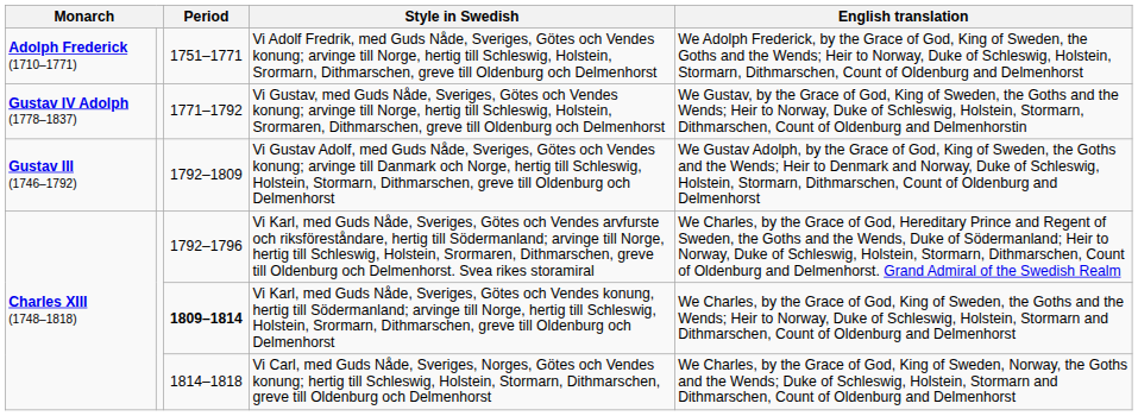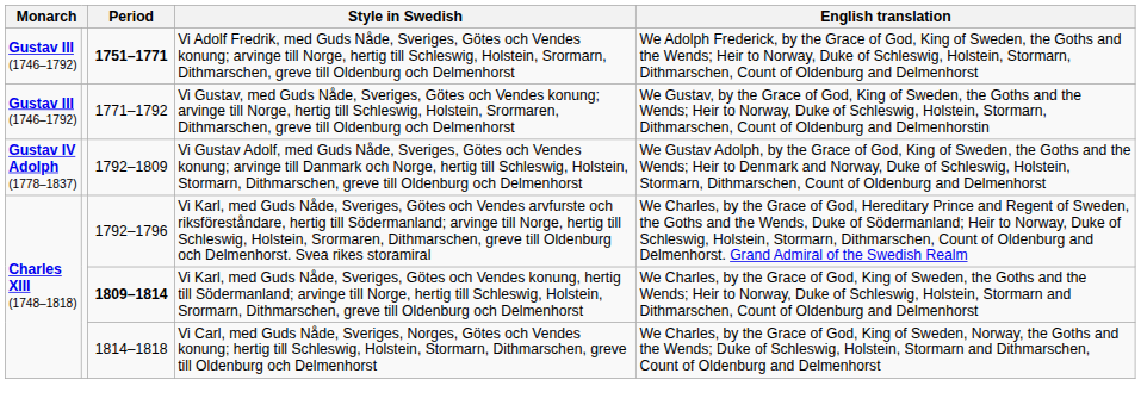row 2 | column 1: Adolph Frederick (1710–1771) -> Gustav III (1746–1792)
row 2 | Period: normal -> bold
row 3 | column 1: Gustav IV Adolph (1778–1837) -> Gustav III (1746–1792)
row 4 | column 1: Gustav III (1746–1792) -> Gustav IV Adolph (1778–1837)
